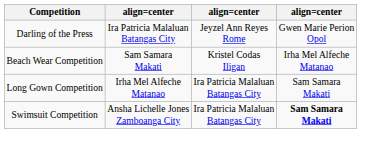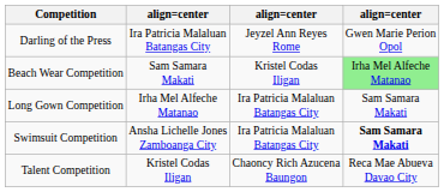Beach Wear Competition | column 4: no background -> lightgreen background
+ row: Talent Competition | Kristel Codas Iligan | Chaoncy Rich Azucena Baungon | Reca Mae Abueva Davao City
